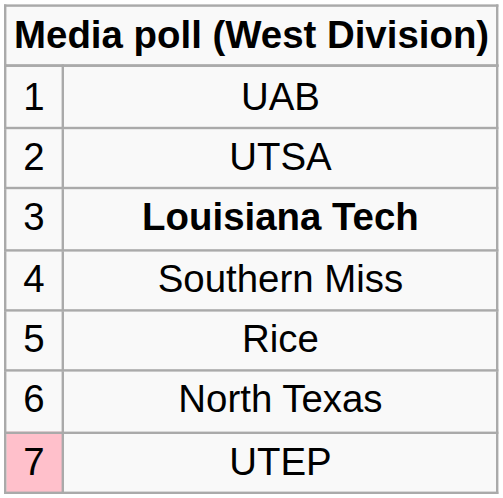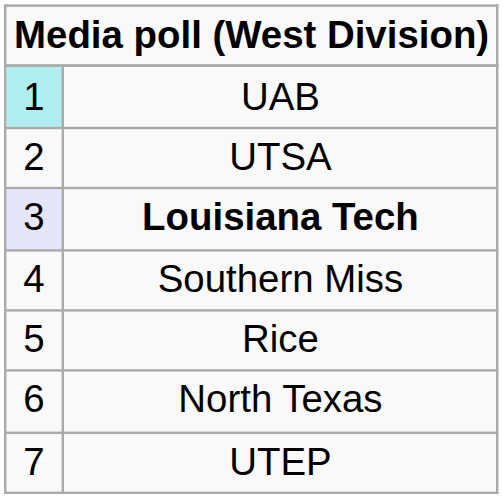UAB | column 1: no background -> paleturquoise background
Louisiana Tech | column 1: no background -> lavender background
UTEP | column 1: pink background -> no background
